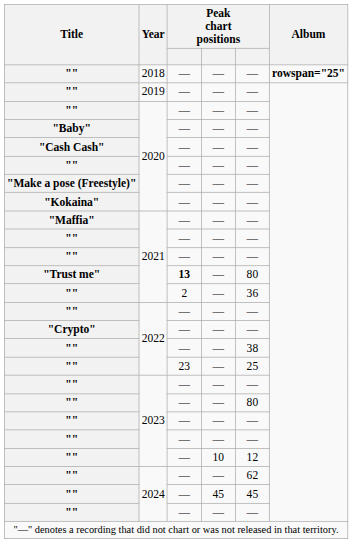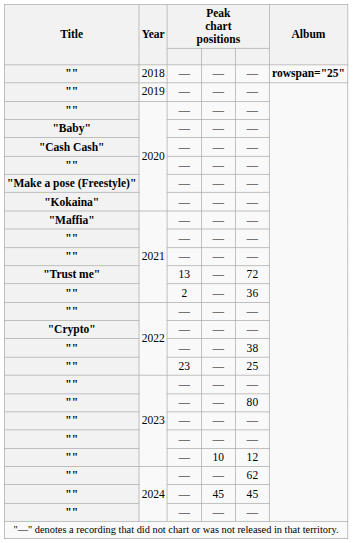"Trust me" | column 3: bold -> normal
"Trust me" | column 5: 80 -> 72
